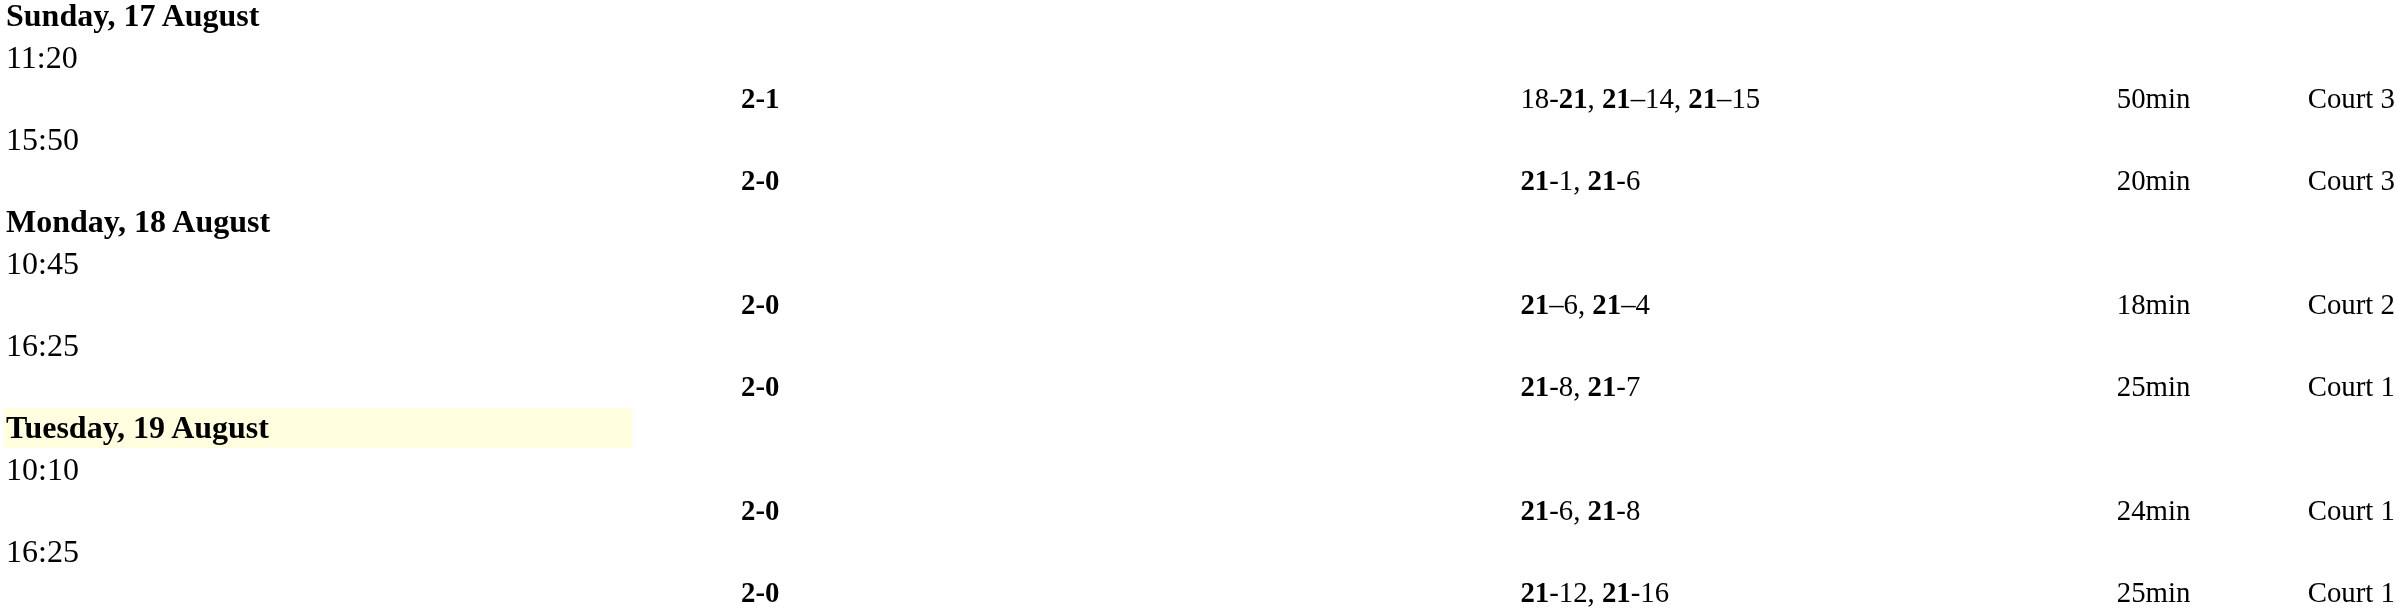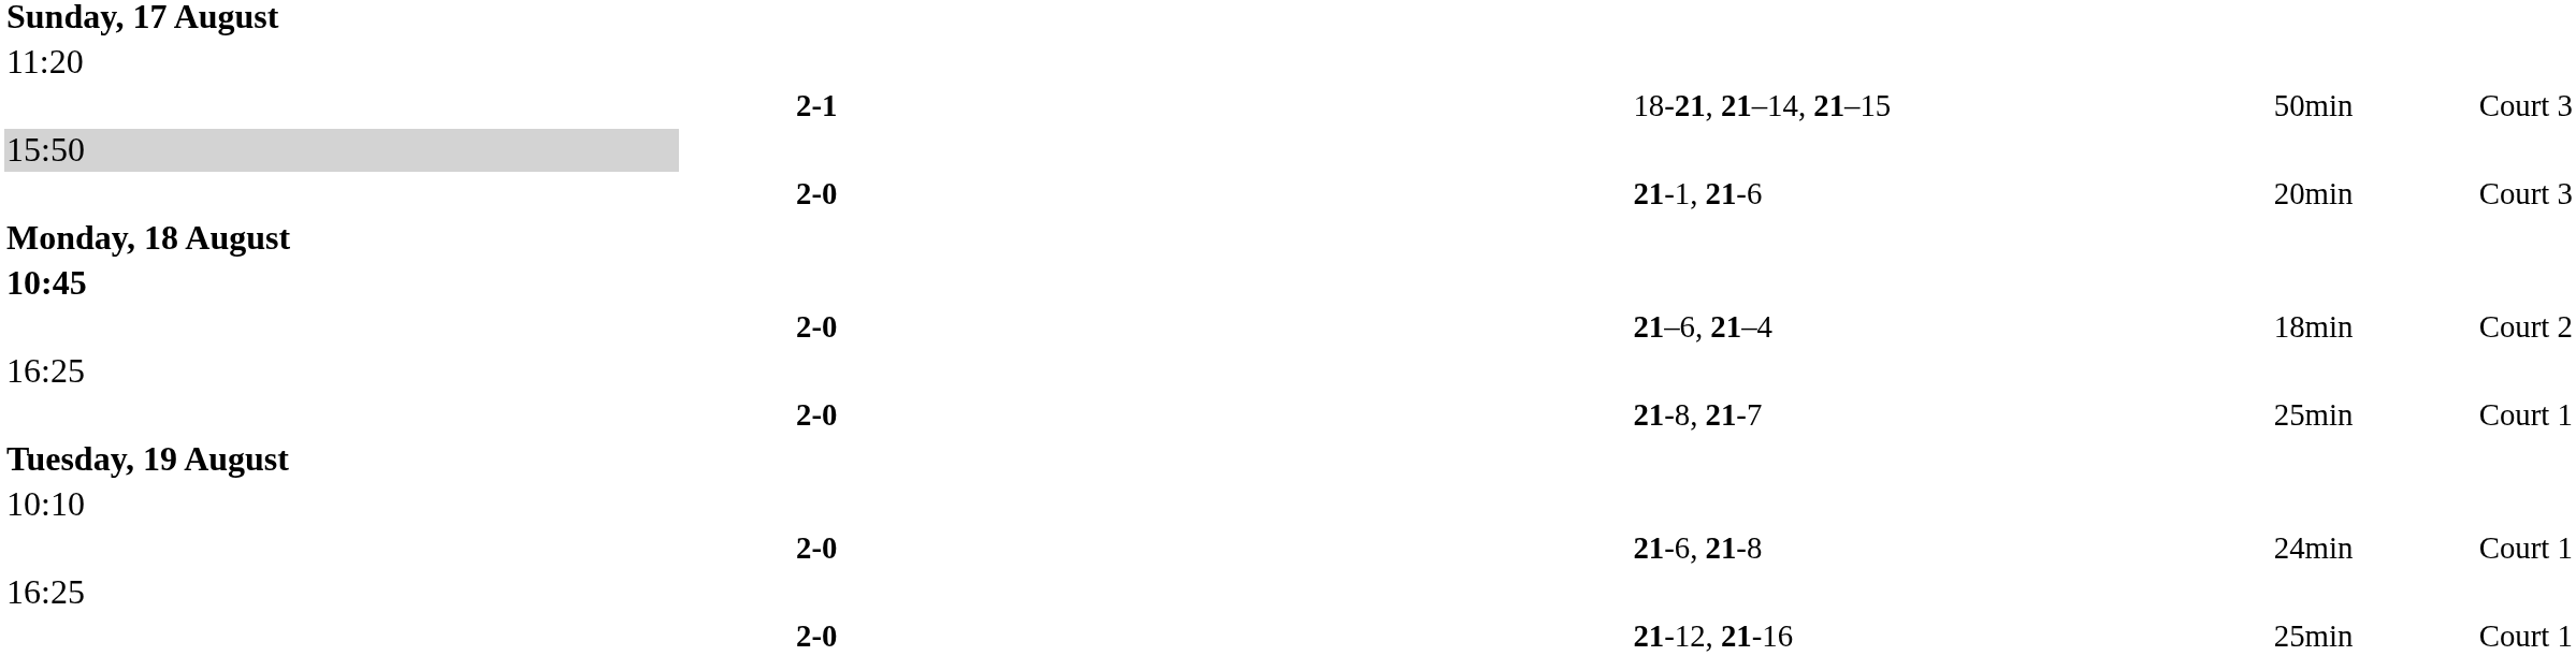15:50 | column 1: no background -> lightgrey background
10:45 | column 1: normal -> bold
Tuesday, 19 August | column 1: lightyellow background -> no background
